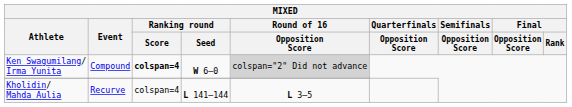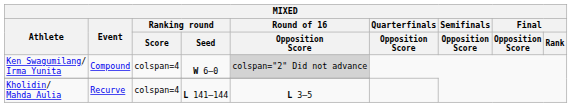Ken Swagumilang/ Irma Yunita | Ranking round / Score: bold -> normal
